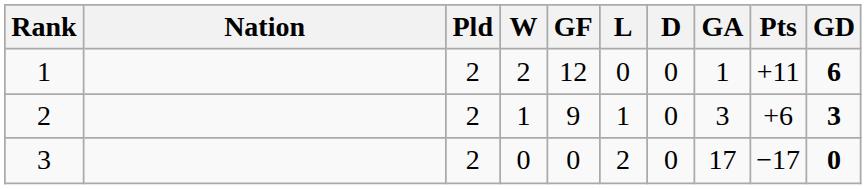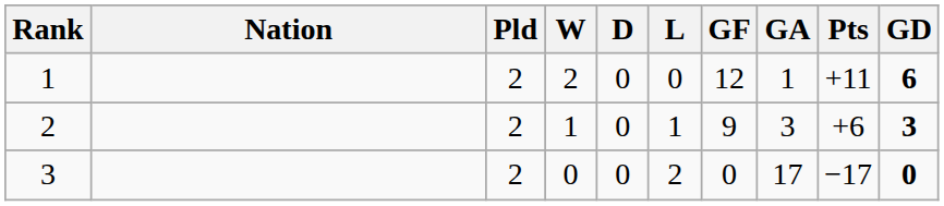columns swapped: D <-> GF
